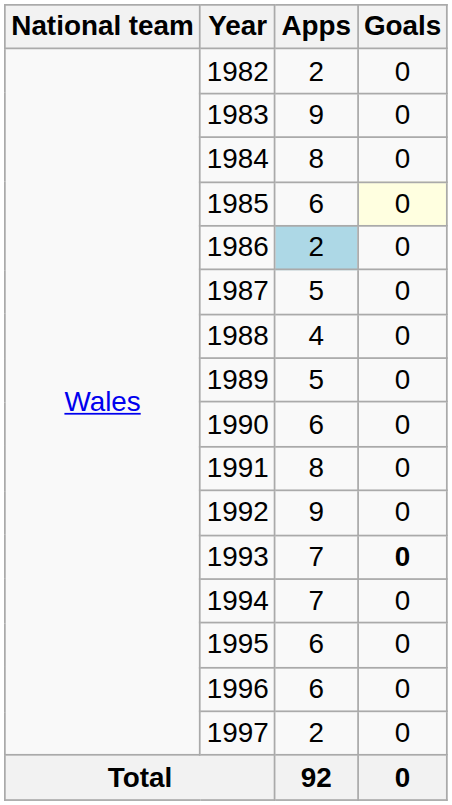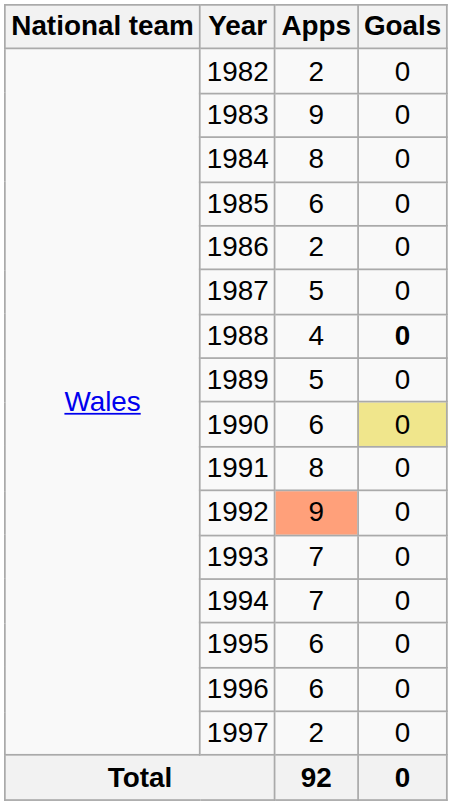1985 | Goals: lightyellow background -> no background
1986 | Apps: lightblue background -> no background
1988 | Goals: normal -> bold
1990 | Goals: no background -> khaki background
1992 | Apps: no background -> lightsalmon background
1993 | Goals: bold -> normal
